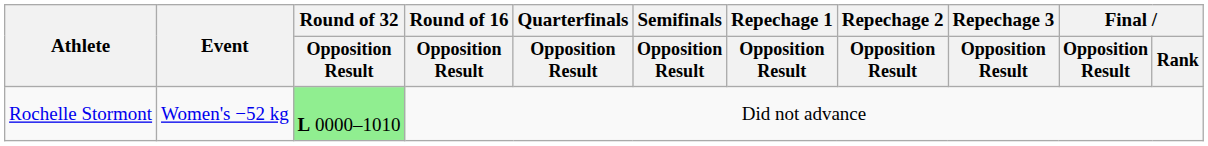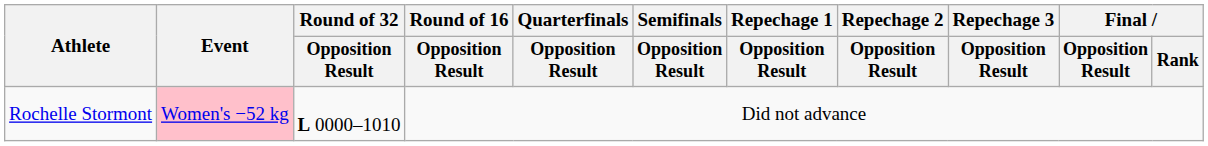Rochelle Stormont | Event: no background -> pink background
Rochelle Stormont | Round of 32 / Opposition Result: lightgreen background -> no background
